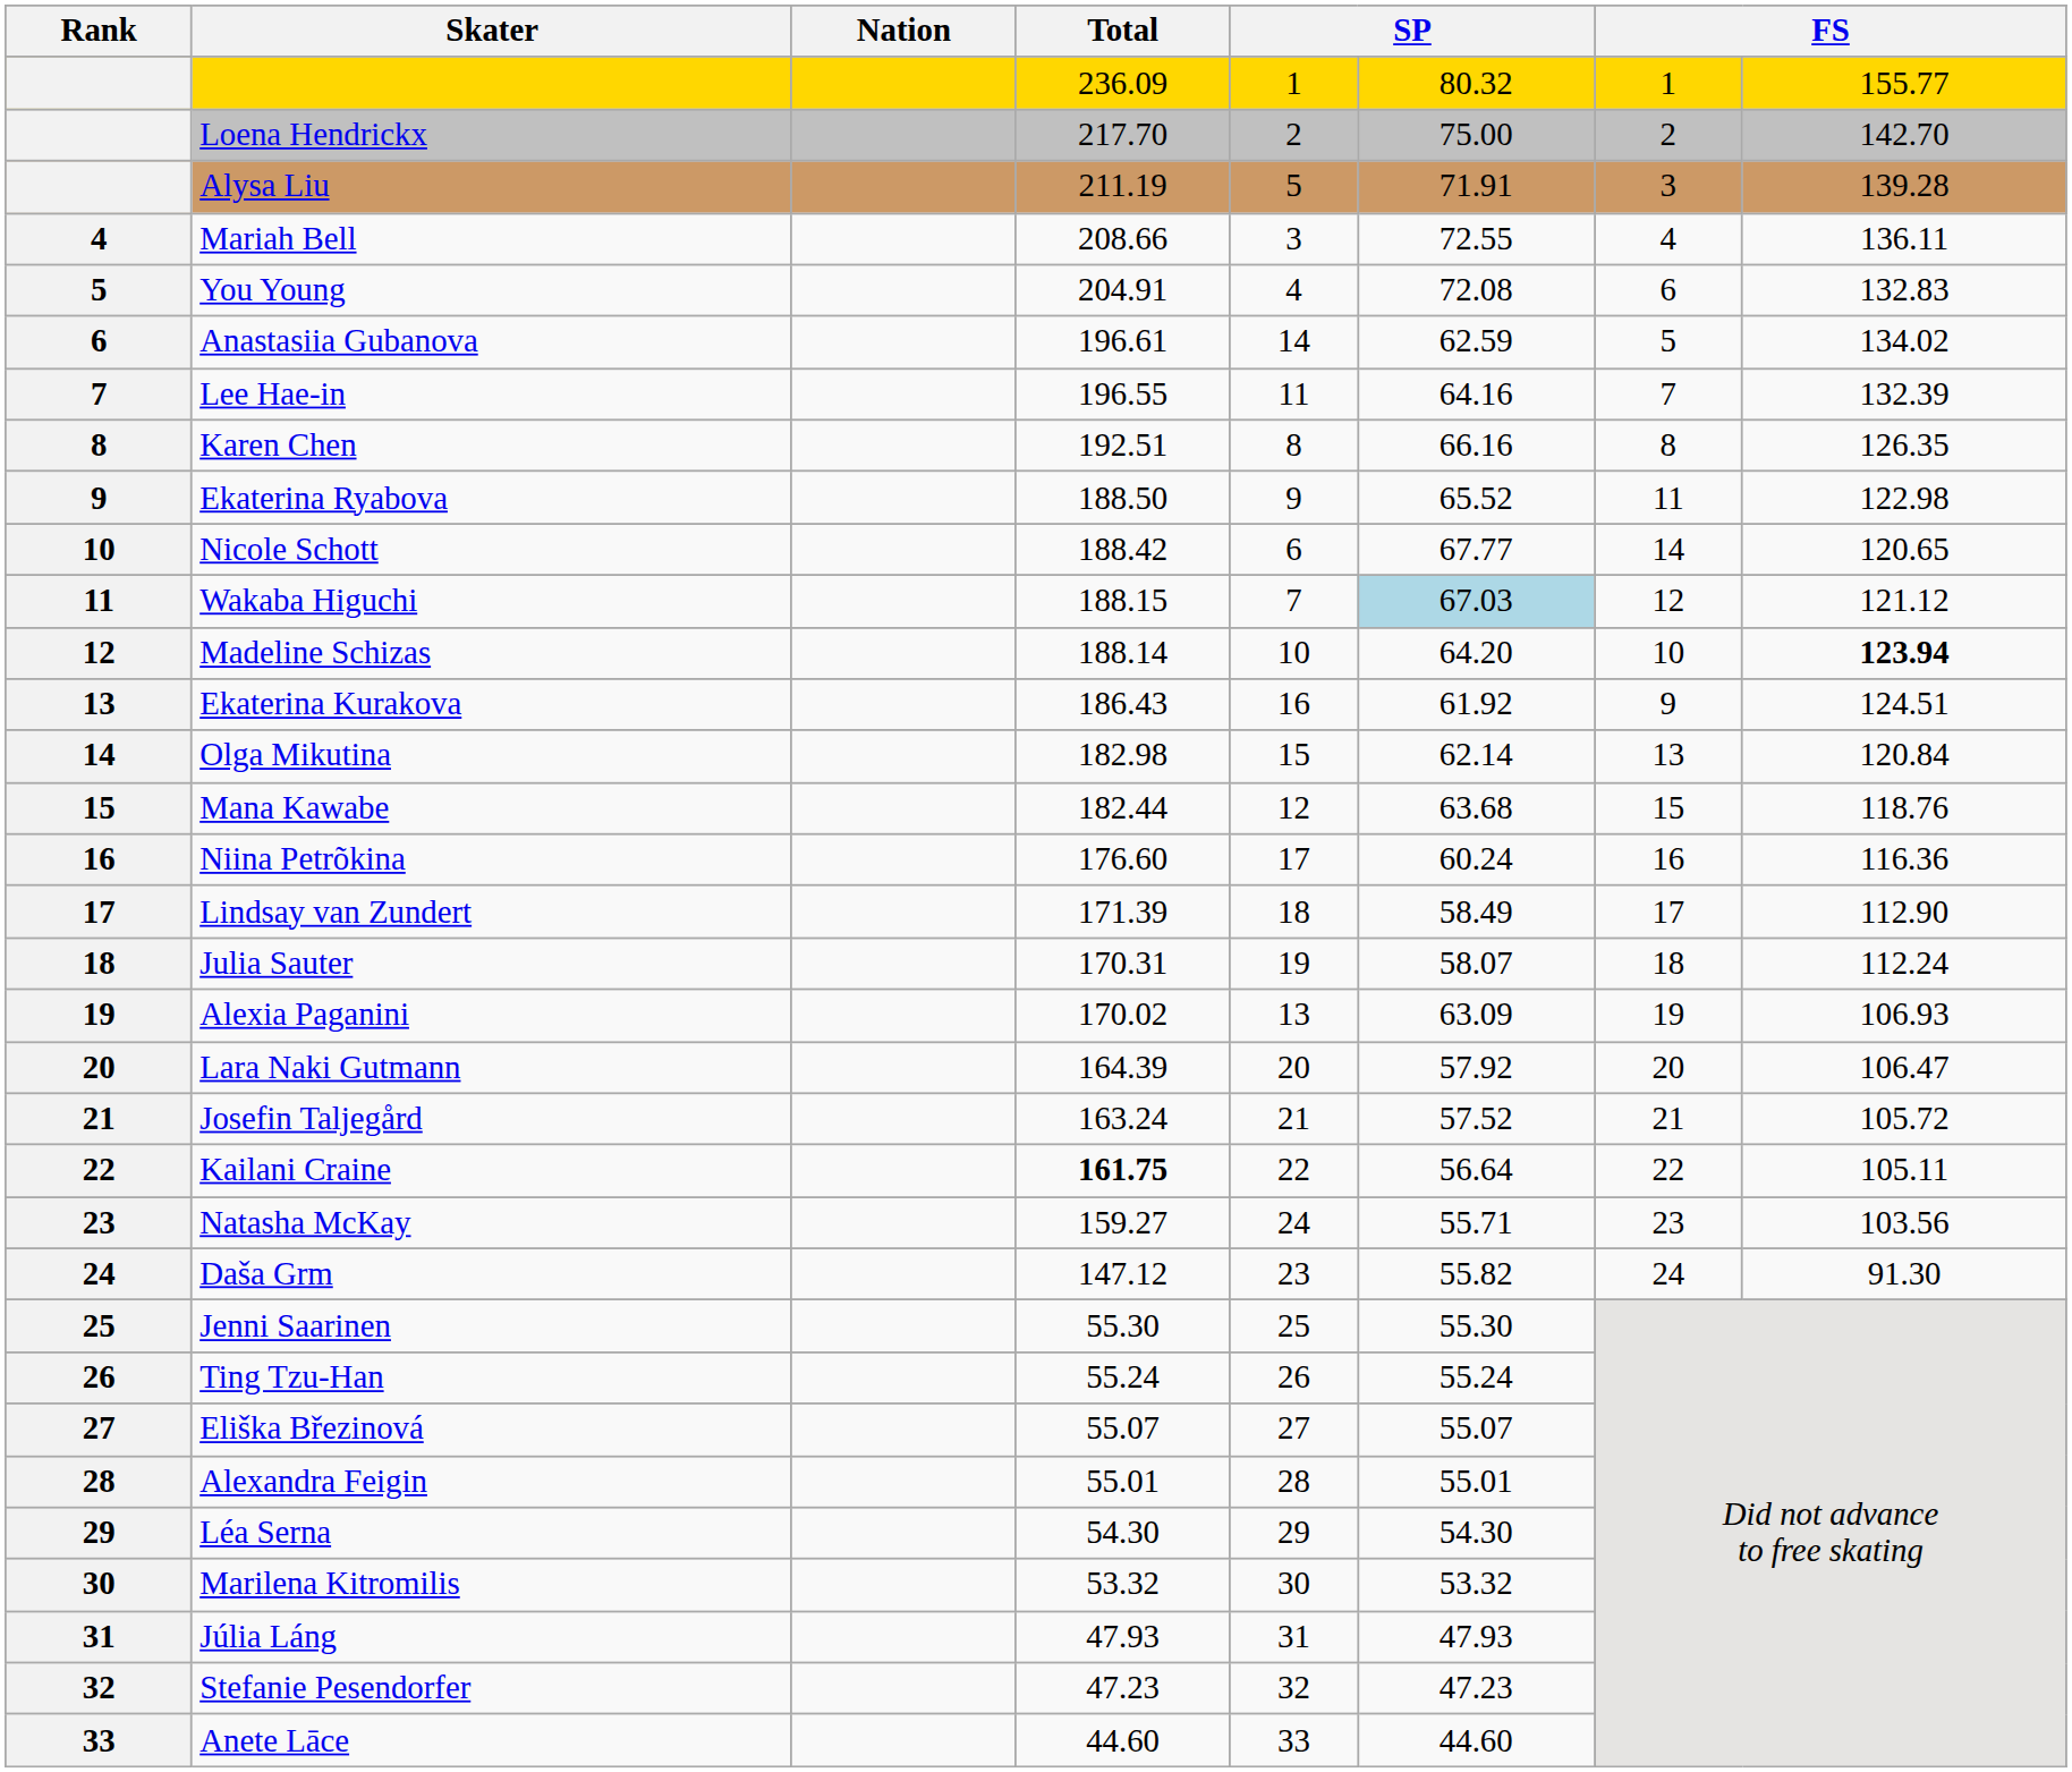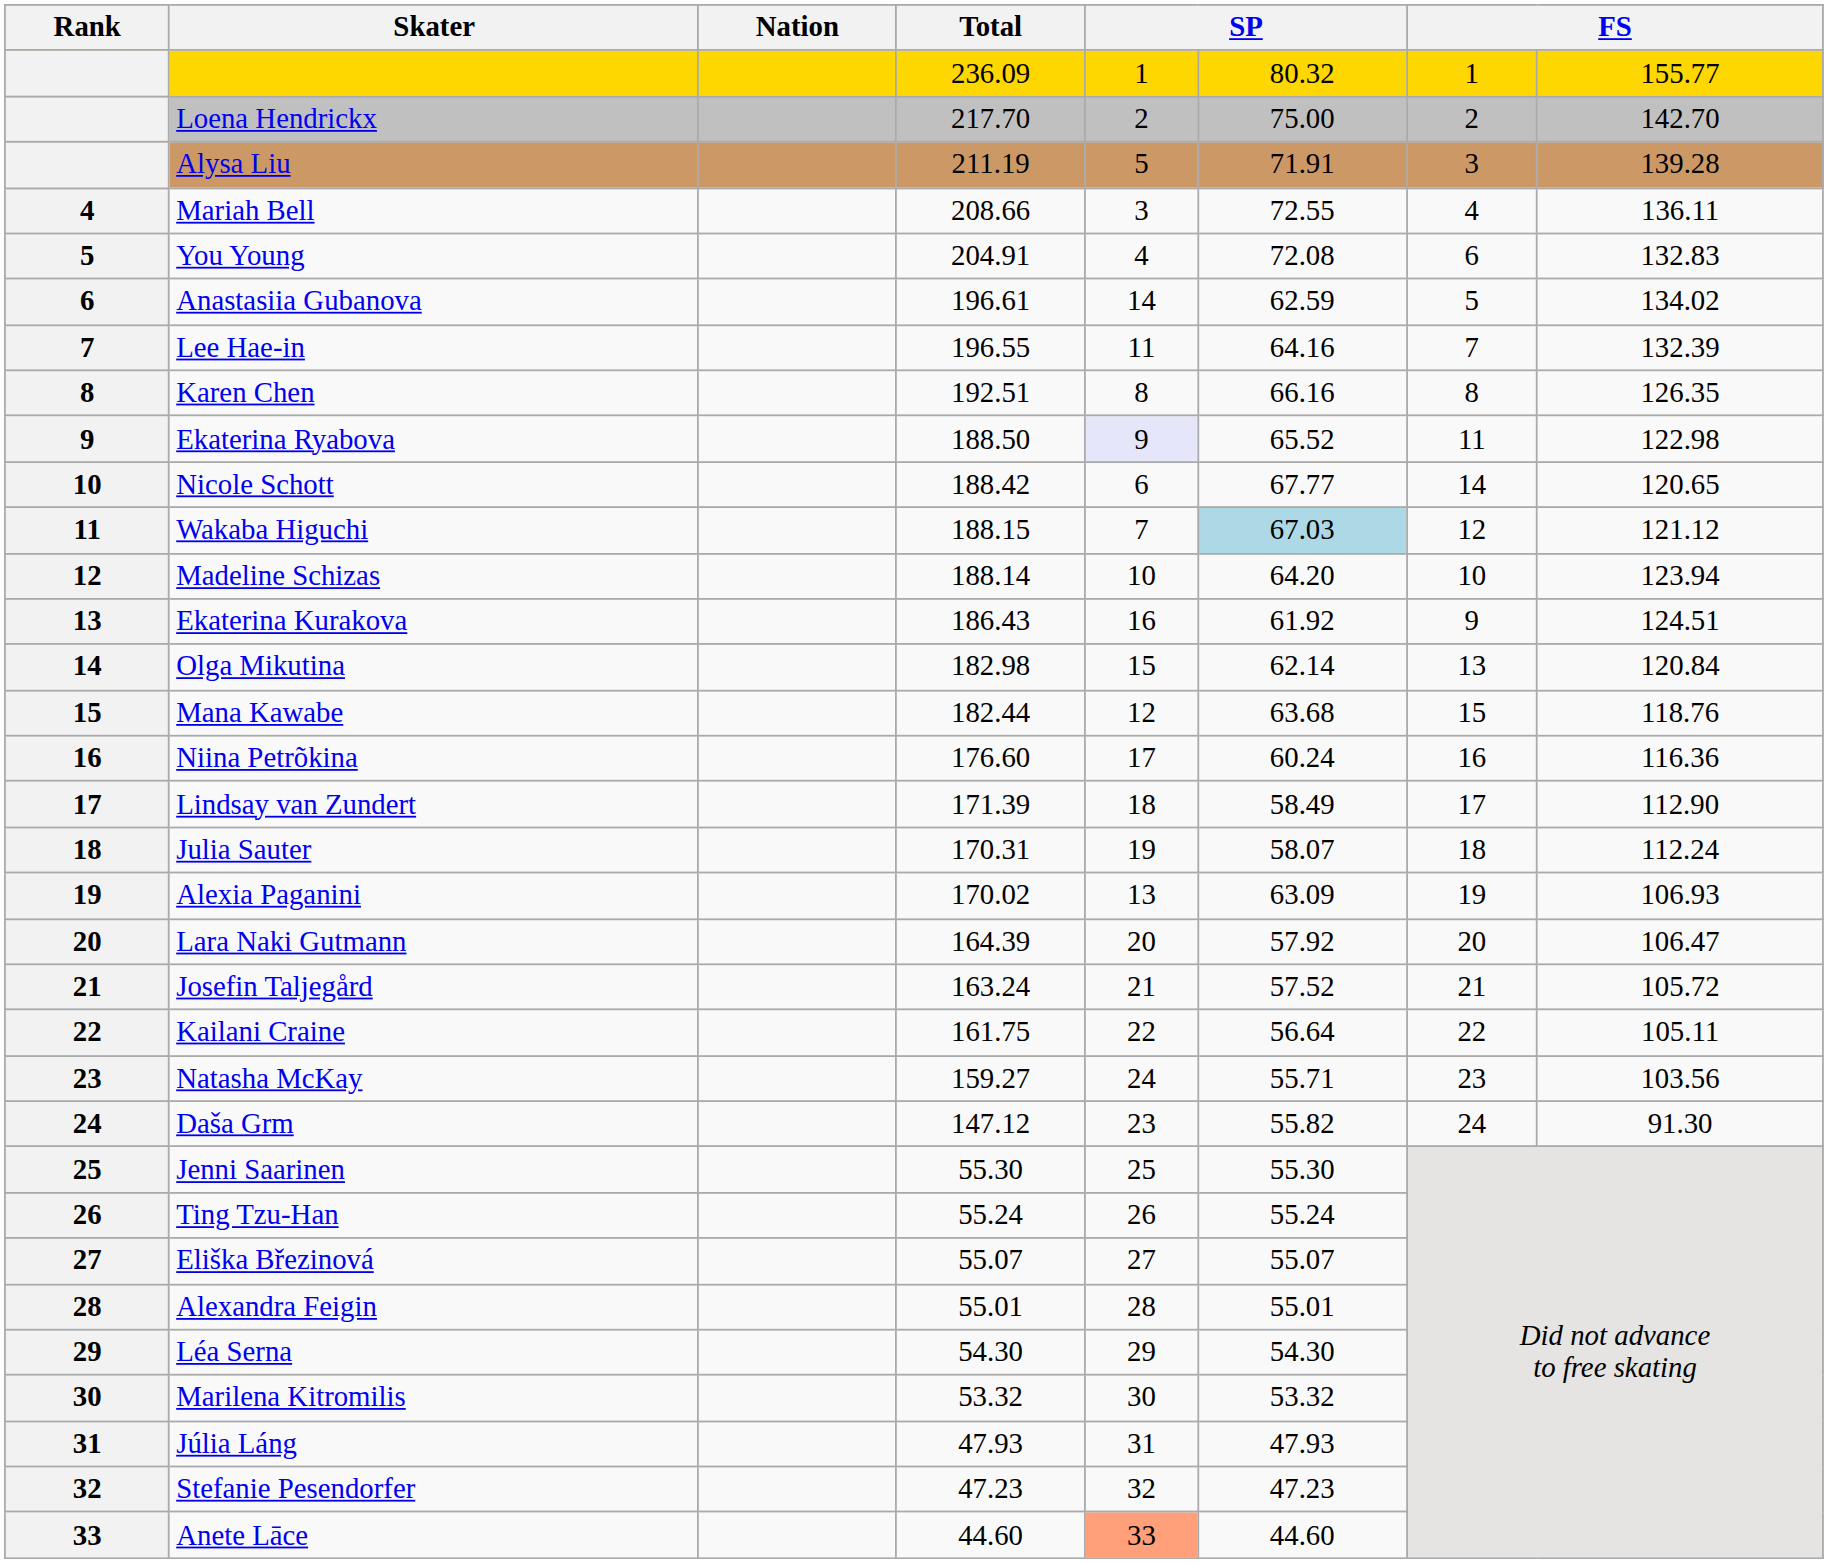Ekaterina Ryabova | column 5: no background -> lavender background
Madeline Schizas | column 8: bold -> normal
Kailani Craine | Total: bold -> normal
Anete Lāce | column 5: no background -> lightsalmon background
